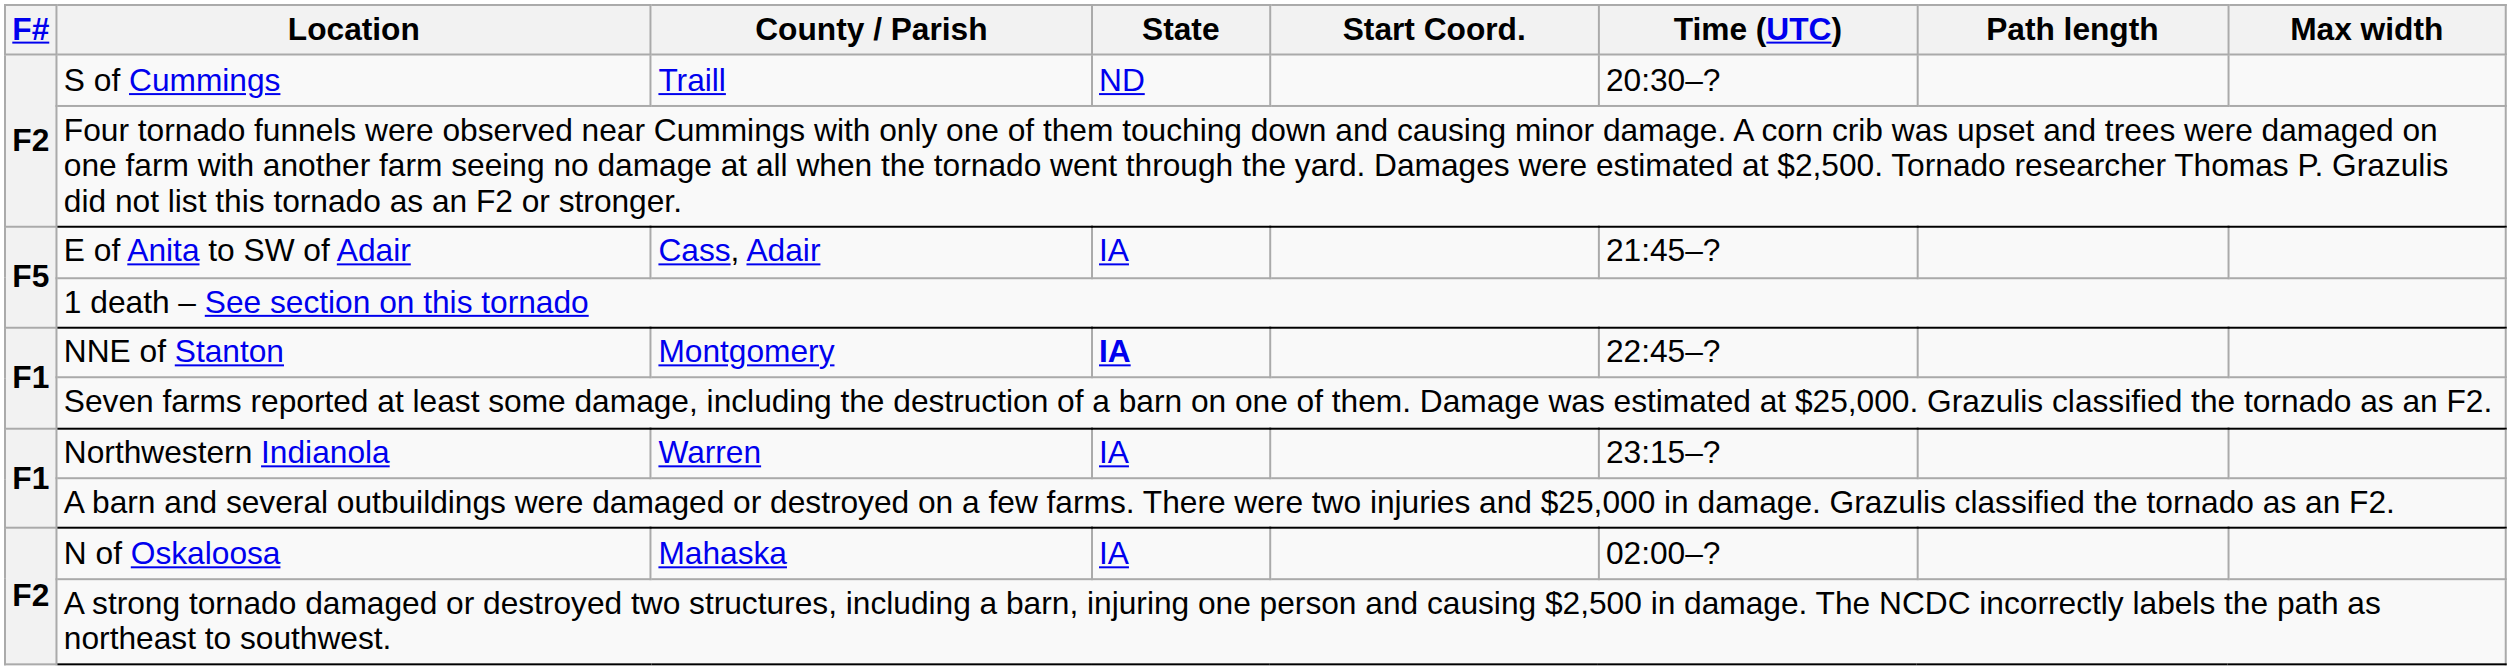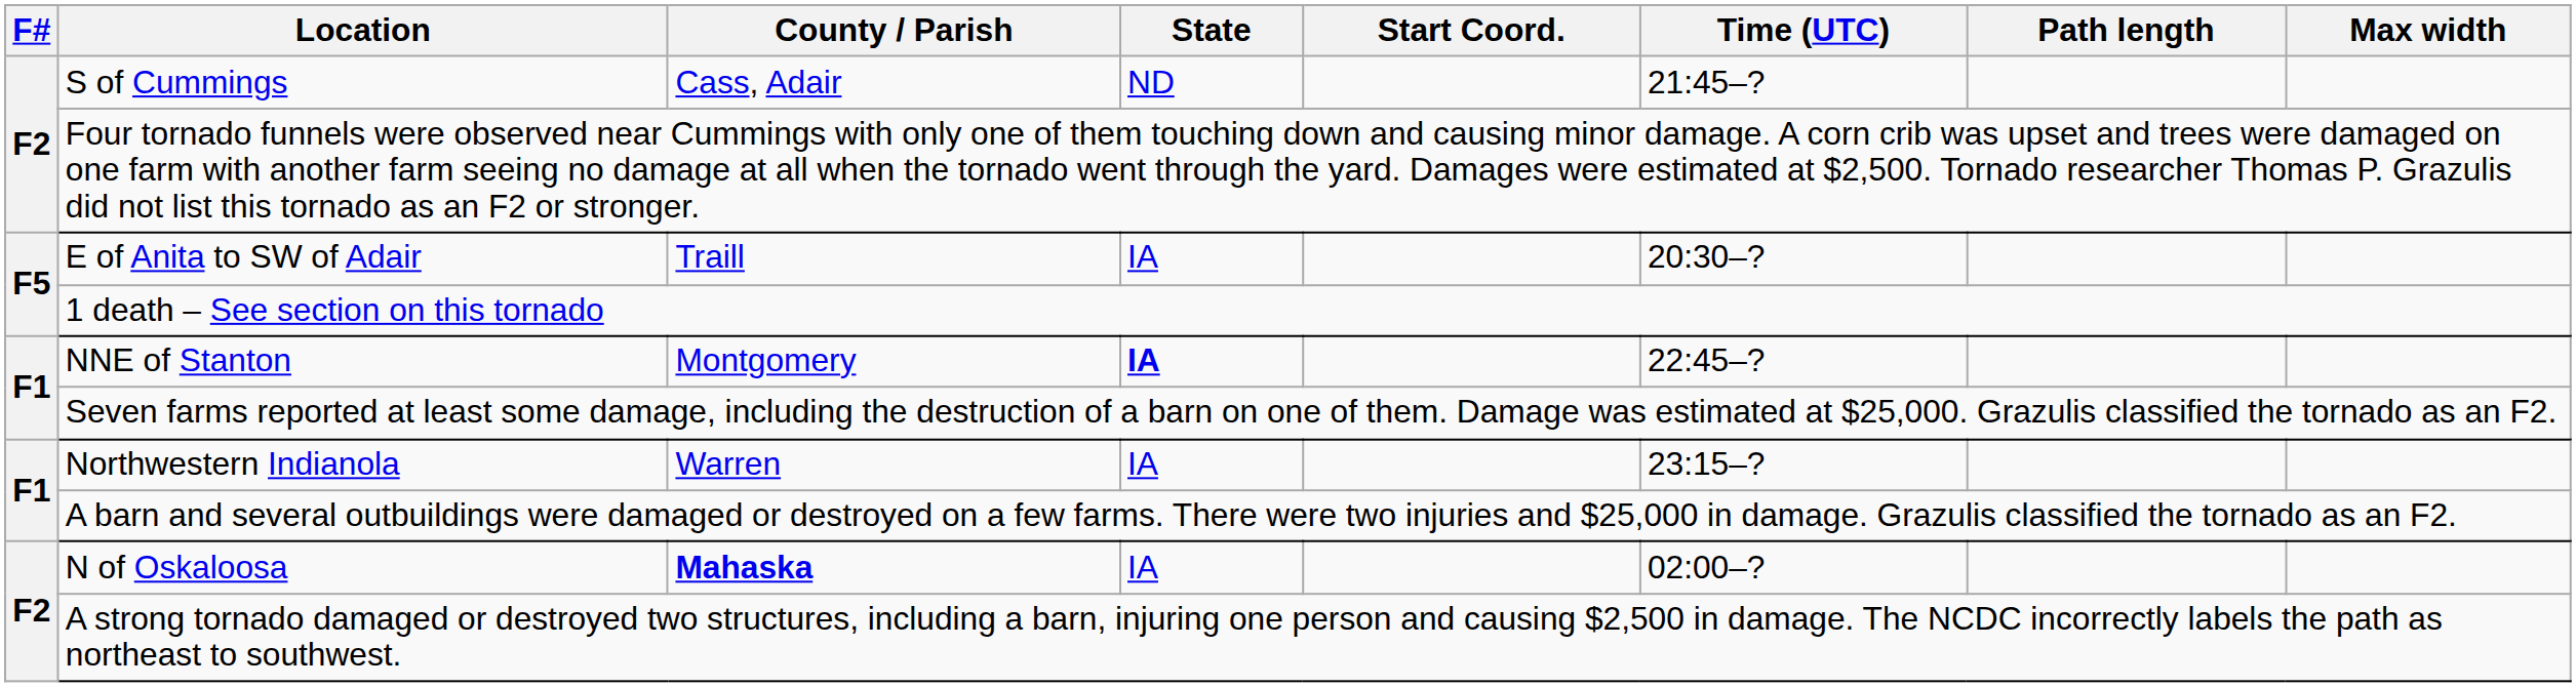S of Cummings | County / Parish: Traill -> Cass, Adair
S of Cummings | Time (UTC): 20:30–? -> 21:45–?
E of Anita to SW of Adair | County / Parish: Cass, Adair -> Traill
E of Anita to SW of Adair | Time (UTC): 21:45–? -> 20:30–?
N of Oskaloosa | County / Parish: normal -> bold
